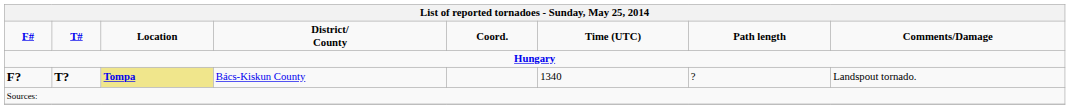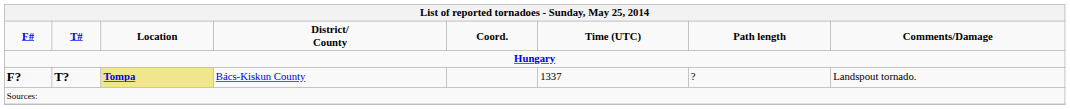F? | Time (UTC): 1340 -> 1337
